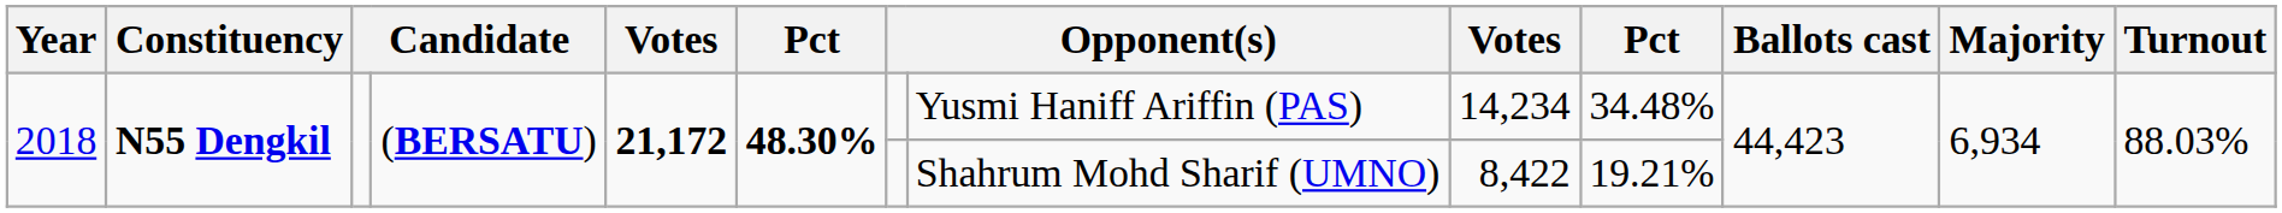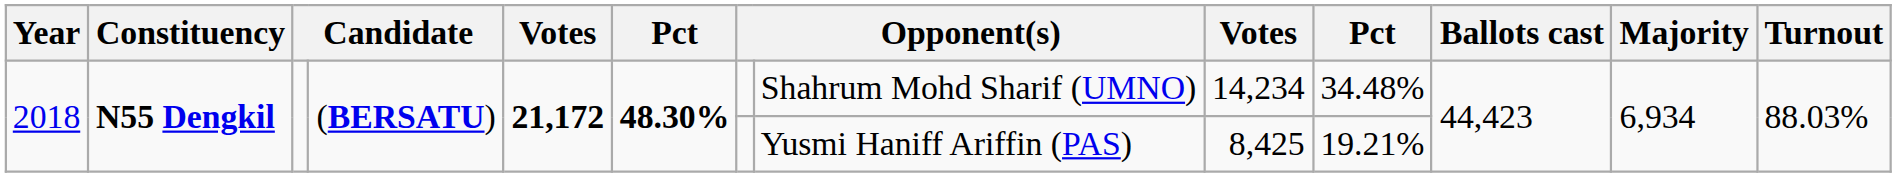row 2 | column 8: Yusmi Haniff Ariffin (PAS) -> Shahrum Mohd Sharif (UMNO)
row 3 | column 8: Shahrum Mohd Sharif (UMNO) -> Yusmi Haniff Ariffin (PAS)
row 3 | column 9: 8,422 -> 8,425
